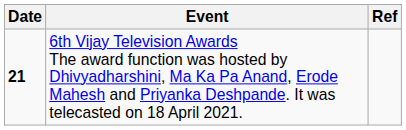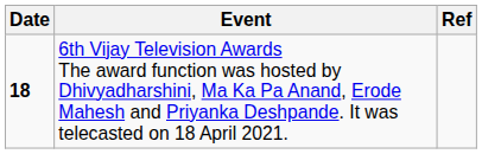row 2 | Date: 21 -> 18
